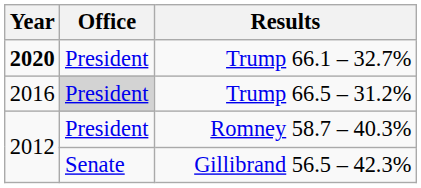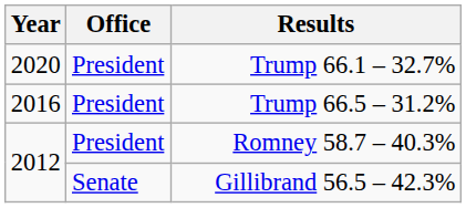Trump 66.1 – 32.7% | Year: bold -> normal
Trump 66.5 – 31.2% | Office: lightgrey background -> no background
